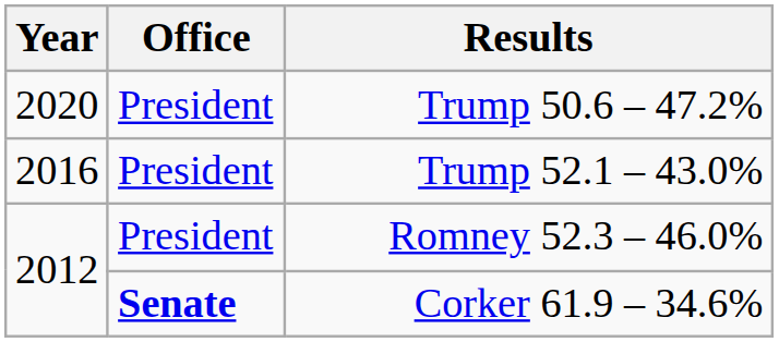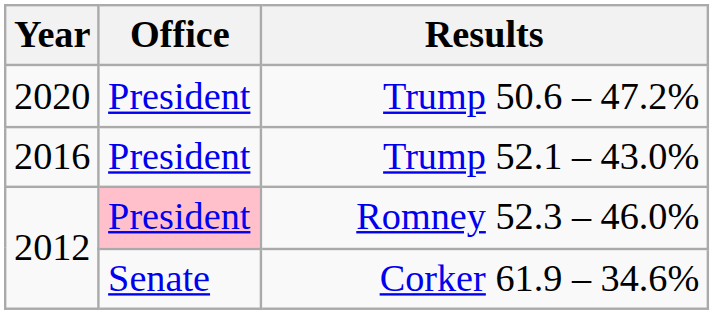Romney 52.3 – 46.0% | Office: no background -> pink background
Corker 61.9 – 34.6% | Office: bold -> normal
